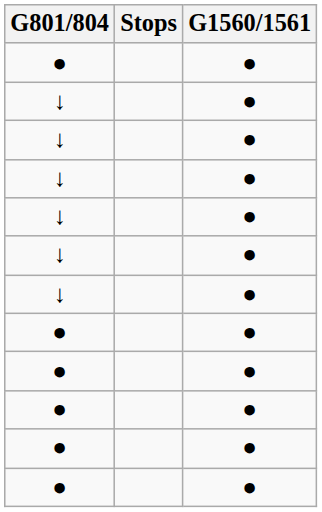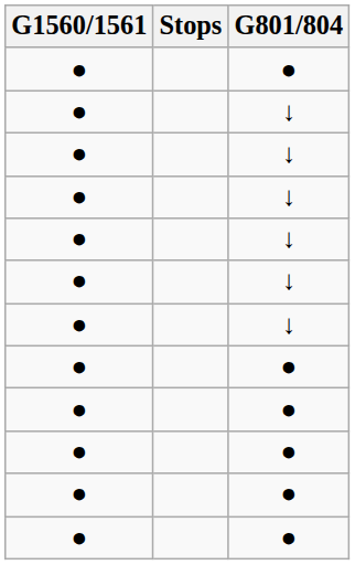columns swapped: G801/804 <-> G1560/1561
